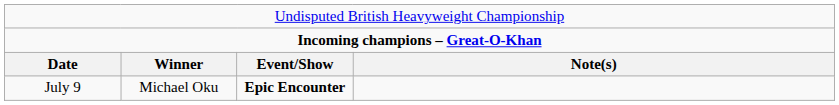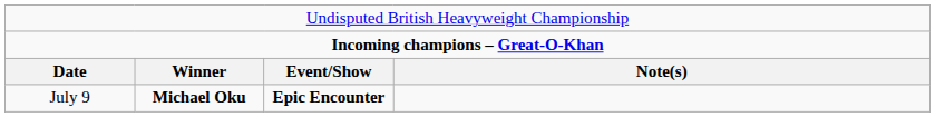July 9 | column 2: normal -> bold
